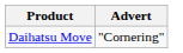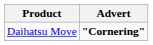Daihatsu Move | Advert: normal -> bold
